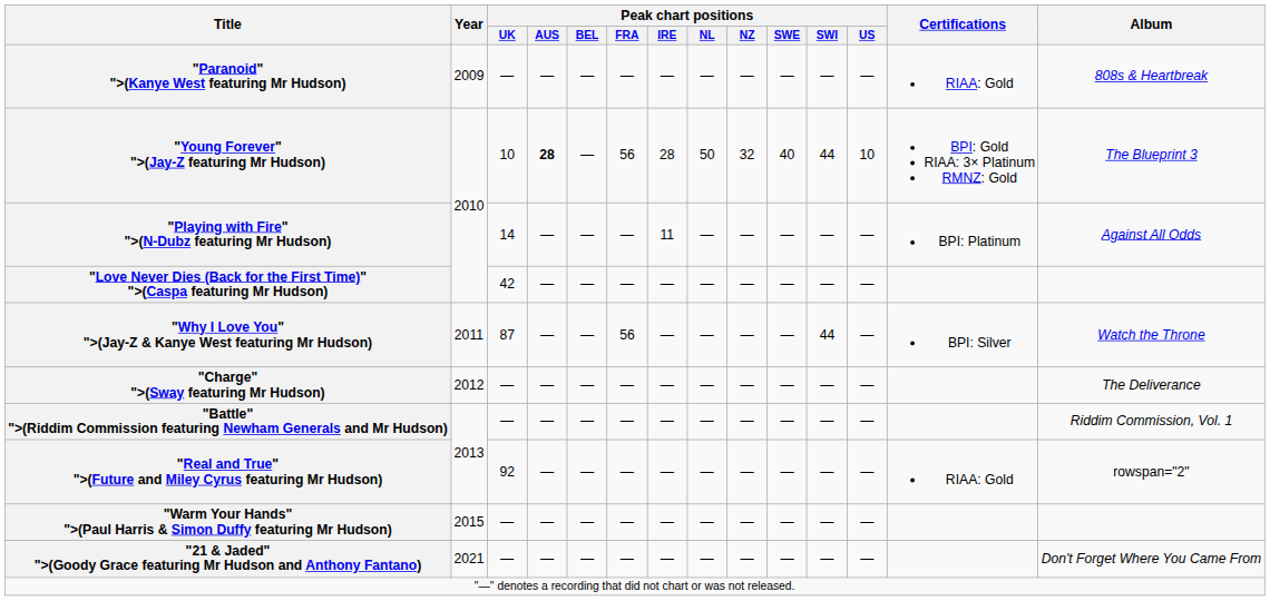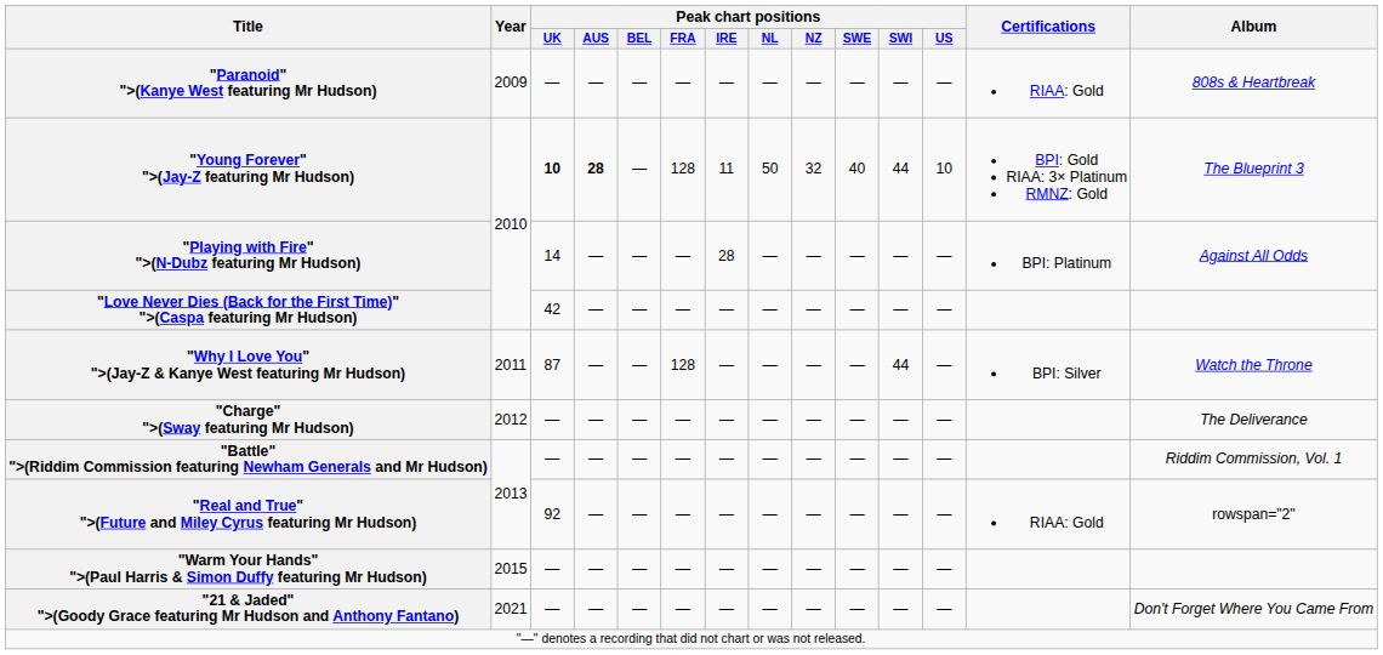"Young Forever" ">(Jay-Z featuring Mr Hudson) | Peak chart positions / UK: normal -> bold
"Young Forever" ">(Jay-Z featuring Mr Hudson) | Peak chart positions / FRA: 56 -> 128
"Young Forever" ">(Jay-Z featuring Mr Hudson) | Peak chart positions / IRE: 28 -> 11
"Playing with Fire" ">(N-Dubz featuring Mr Hudson) | Peak chart positions / IRE: 11 -> 28
"Why I Love You" ">(Jay-Z & Kanye West featuring Mr Hudson) | Peak chart positions / FRA: 56 -> 128
